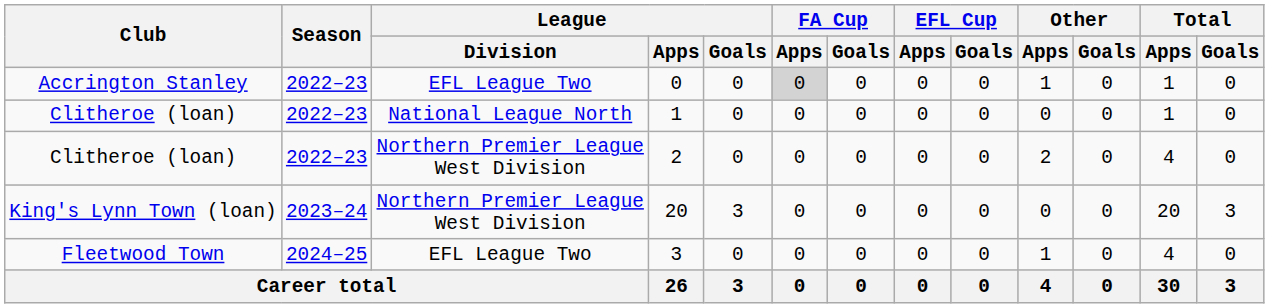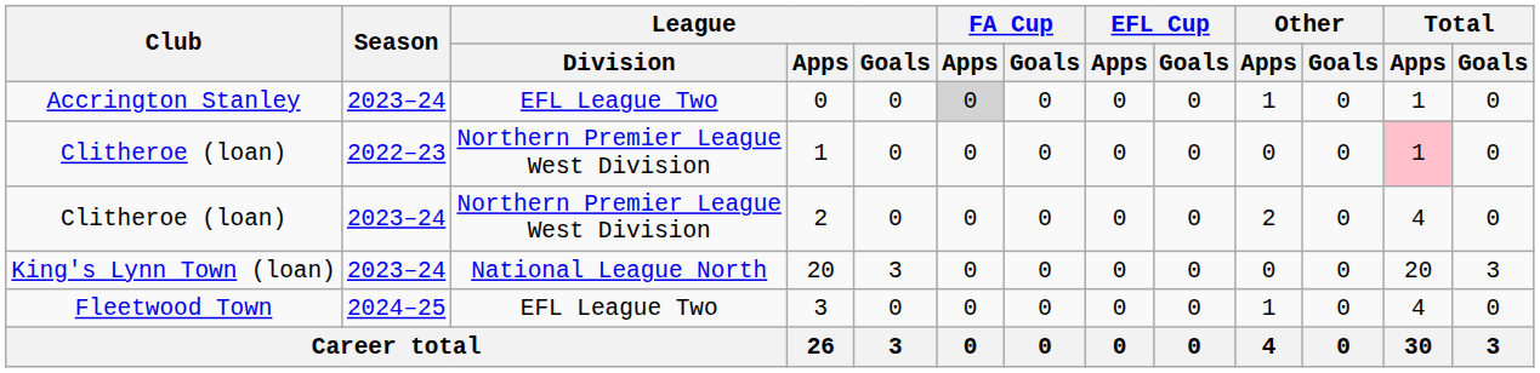row 3 | Season: 2022–23 -> 2023–24
row 4 | League / Division: National League North -> Northern Premier League West Division
row 4 | Total / Apps: no background -> pink background
row 5 | Season: 2022–23 -> 2023–24
row 6 | League / Division: Northern Premier League West Division -> National League North
